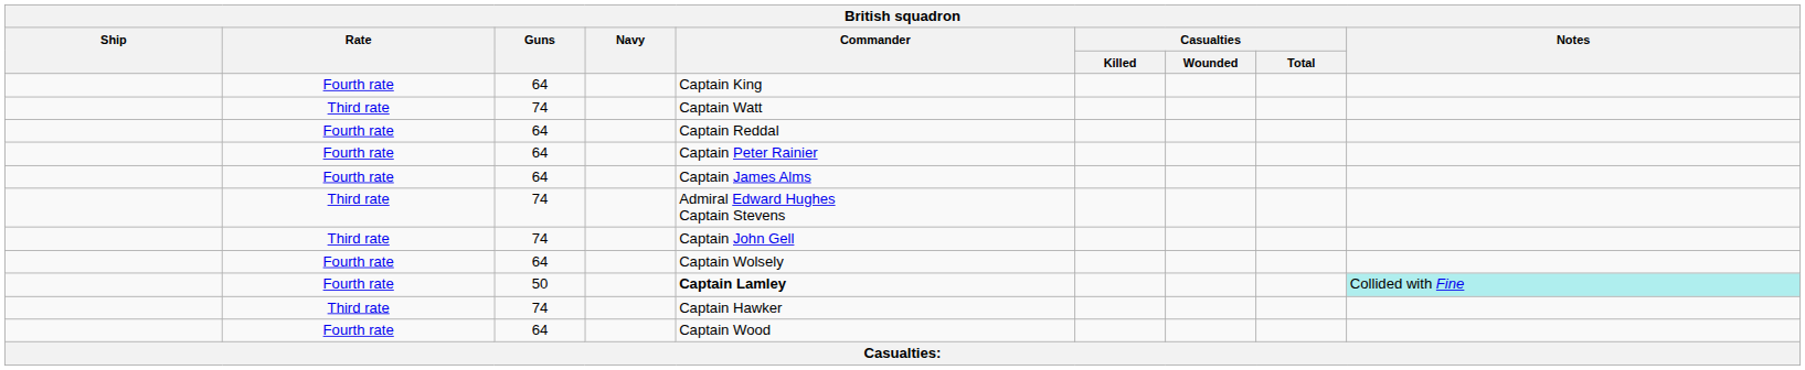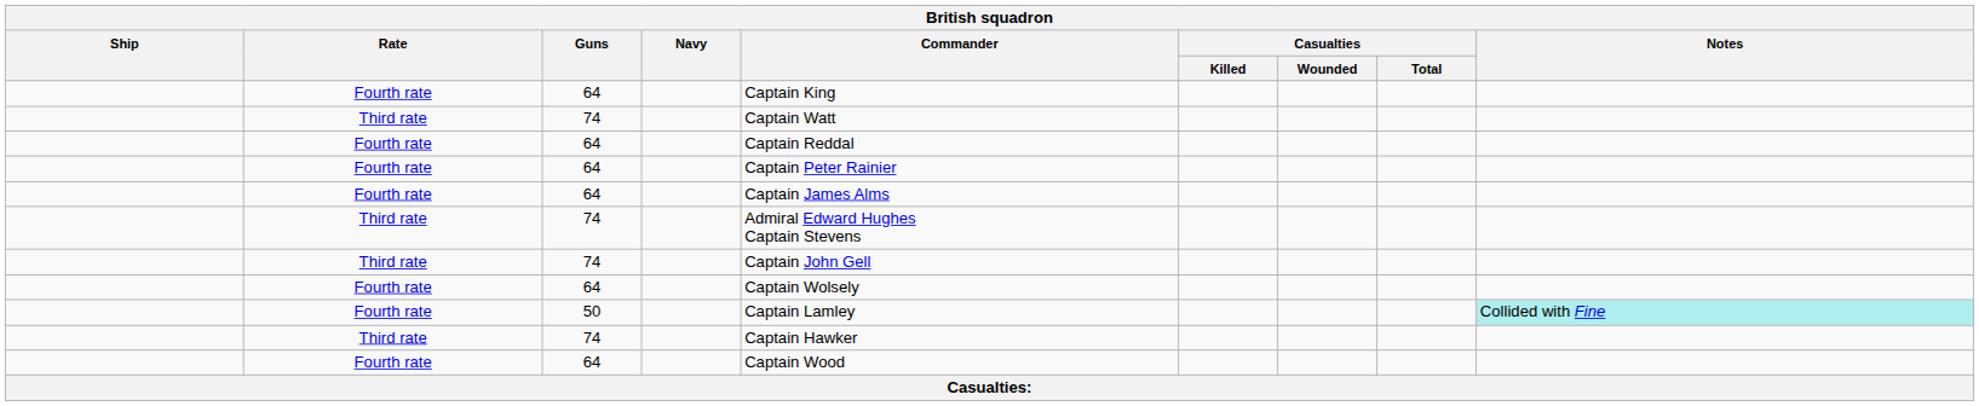50 | Commander: bold -> normal
